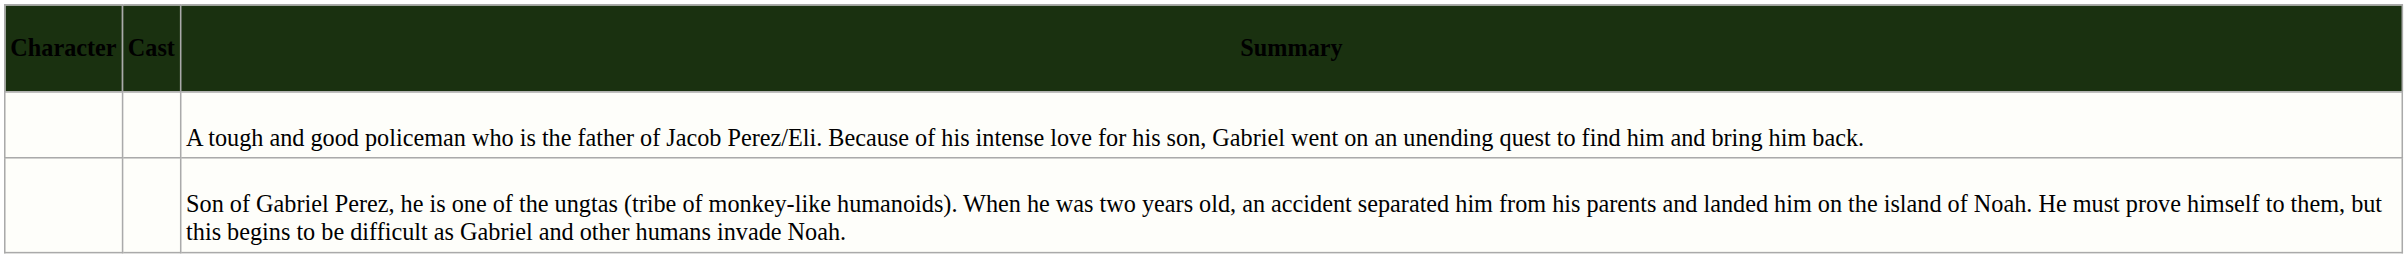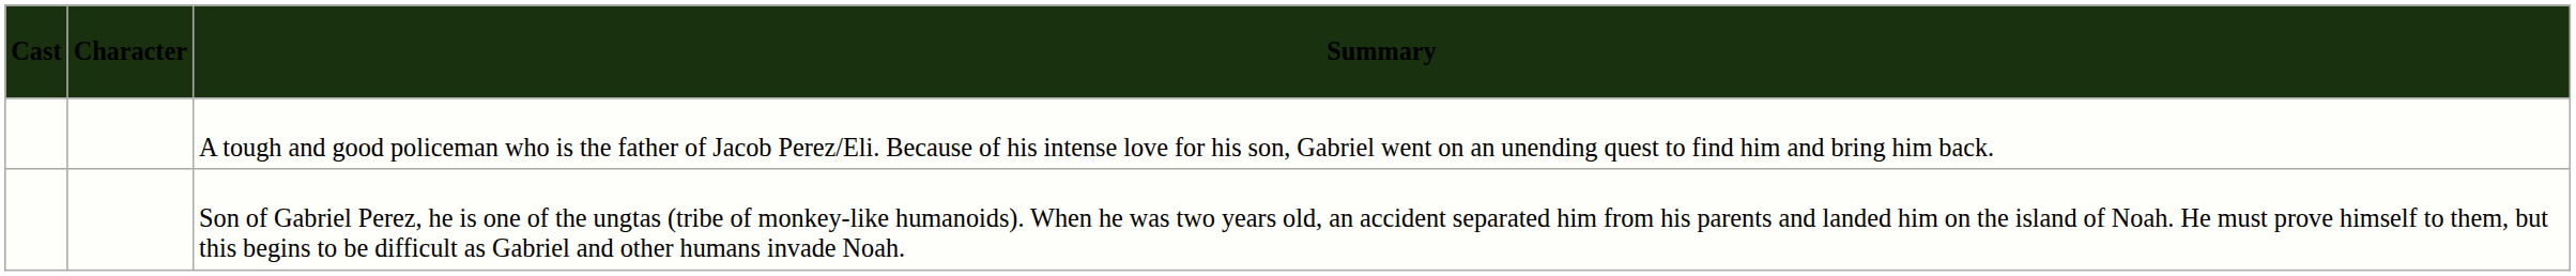columns swapped: Cast <-> Character
